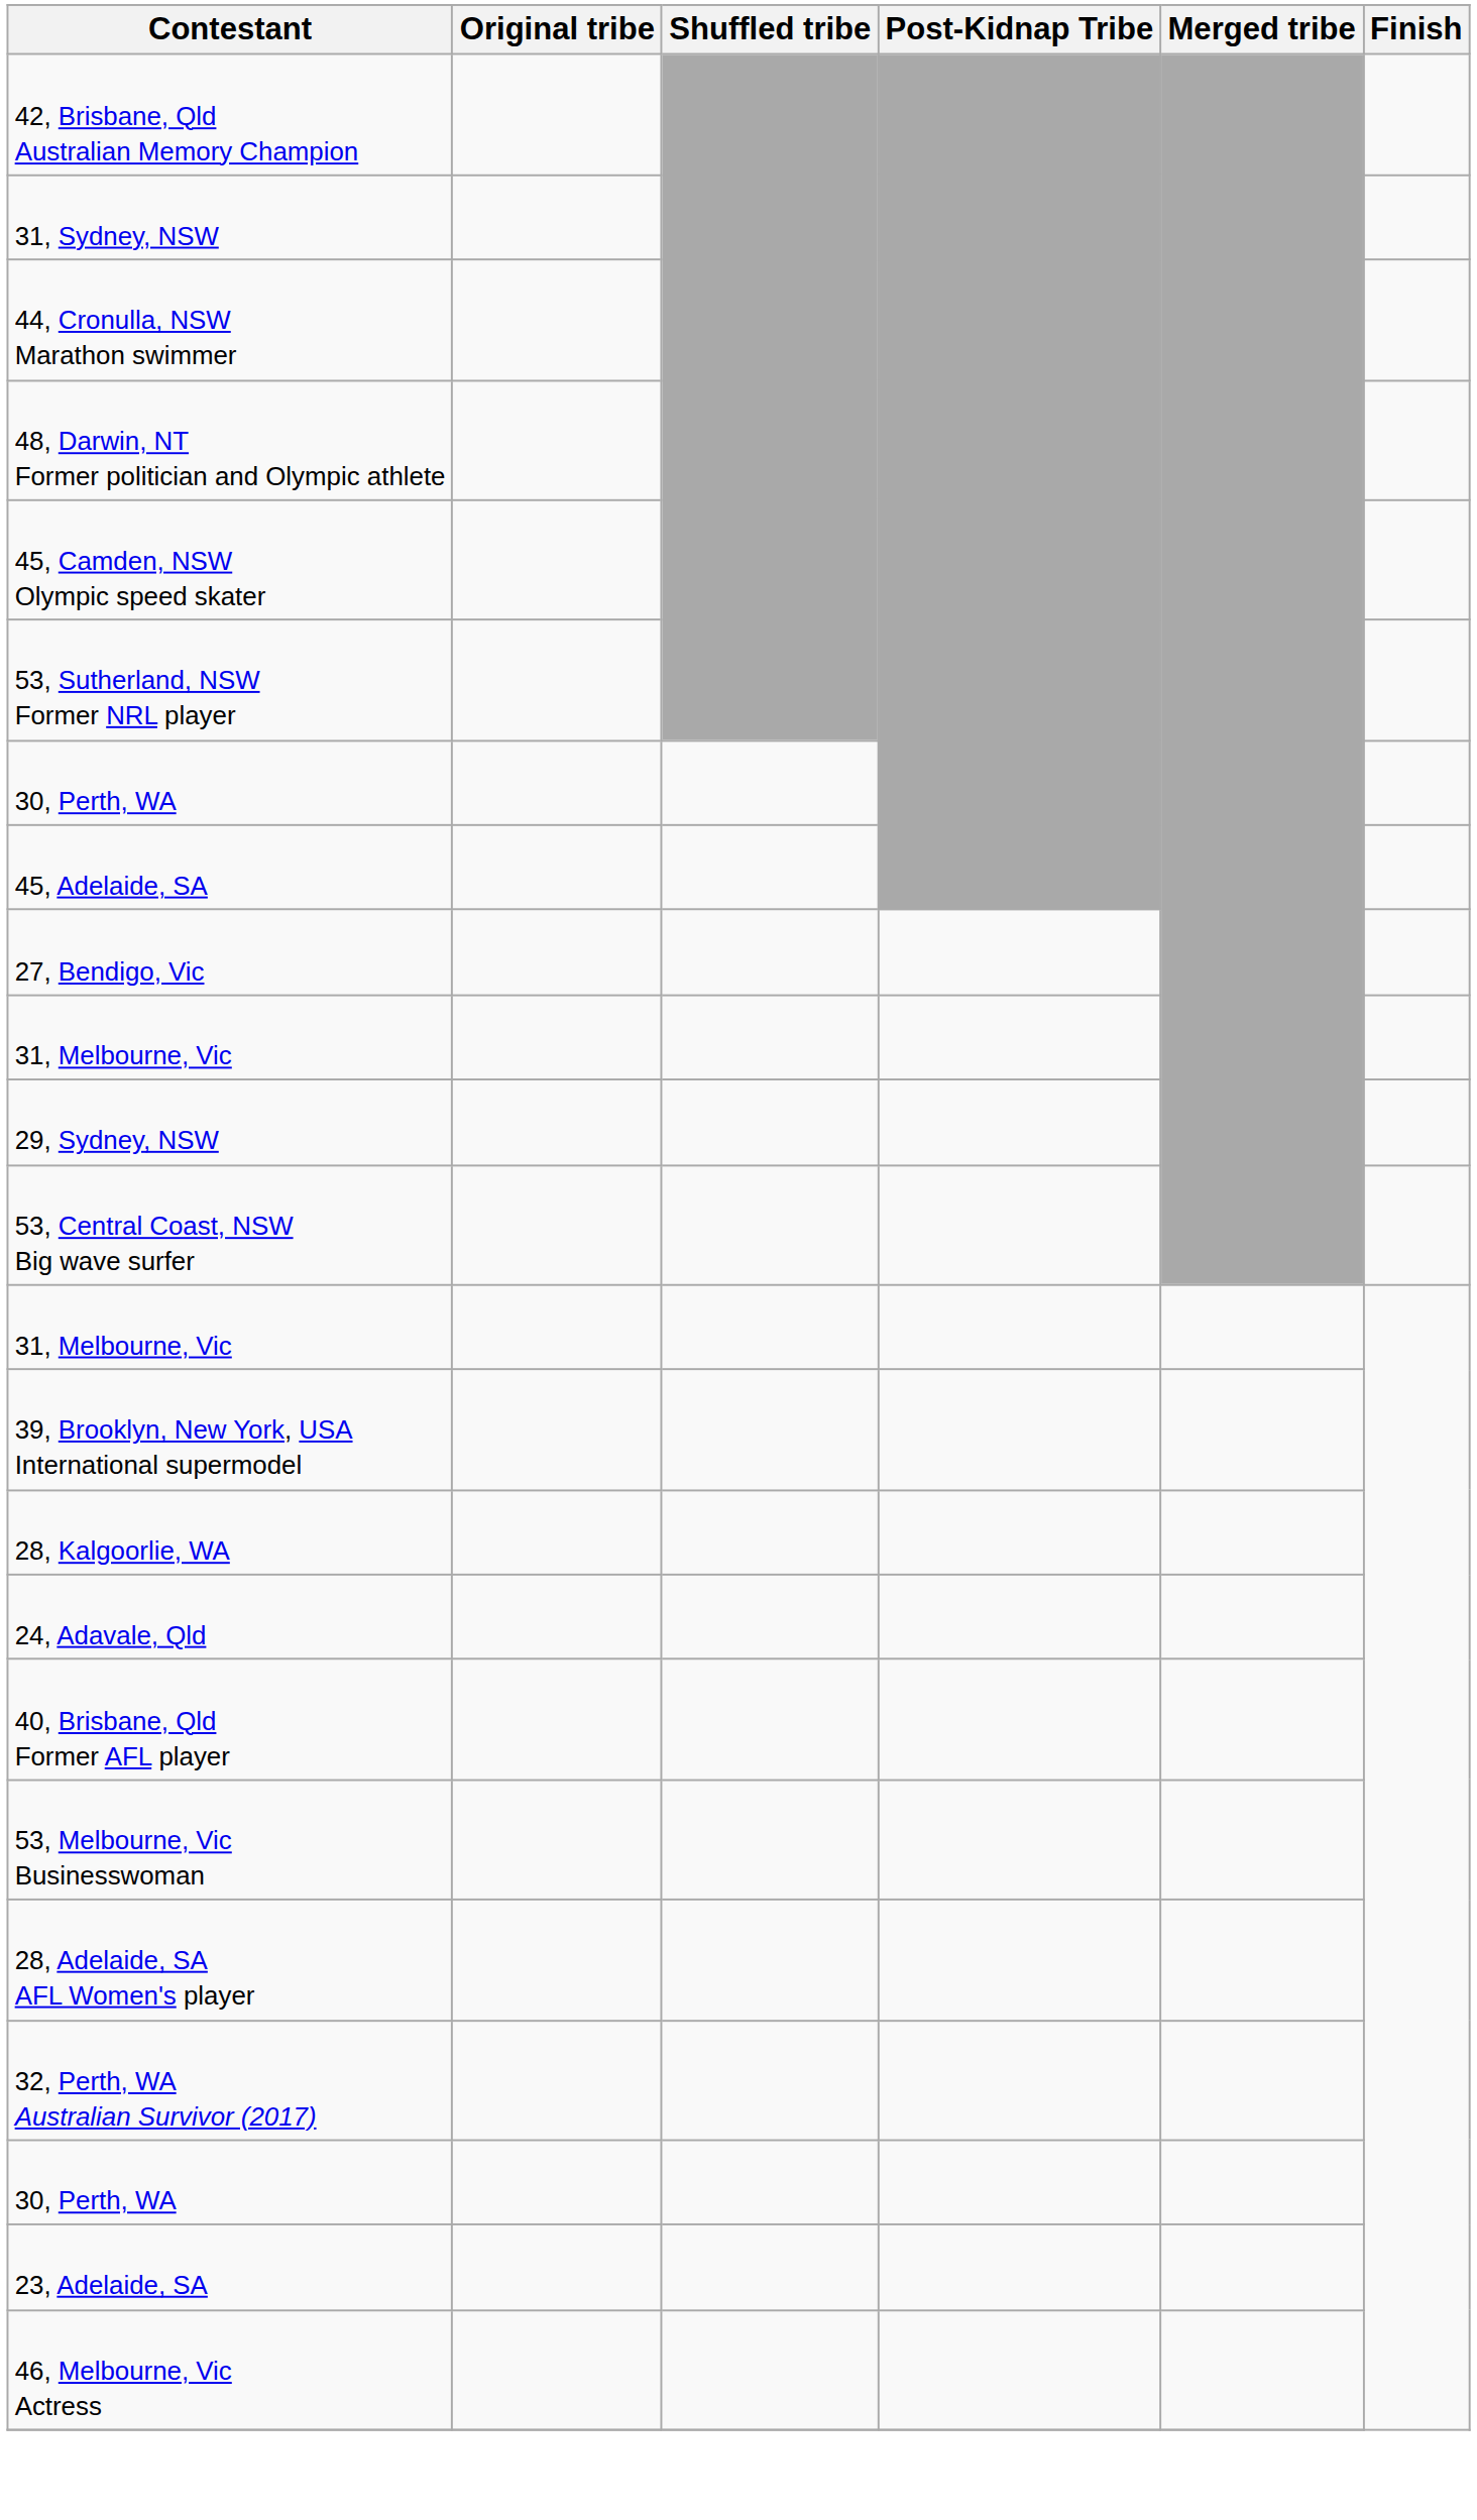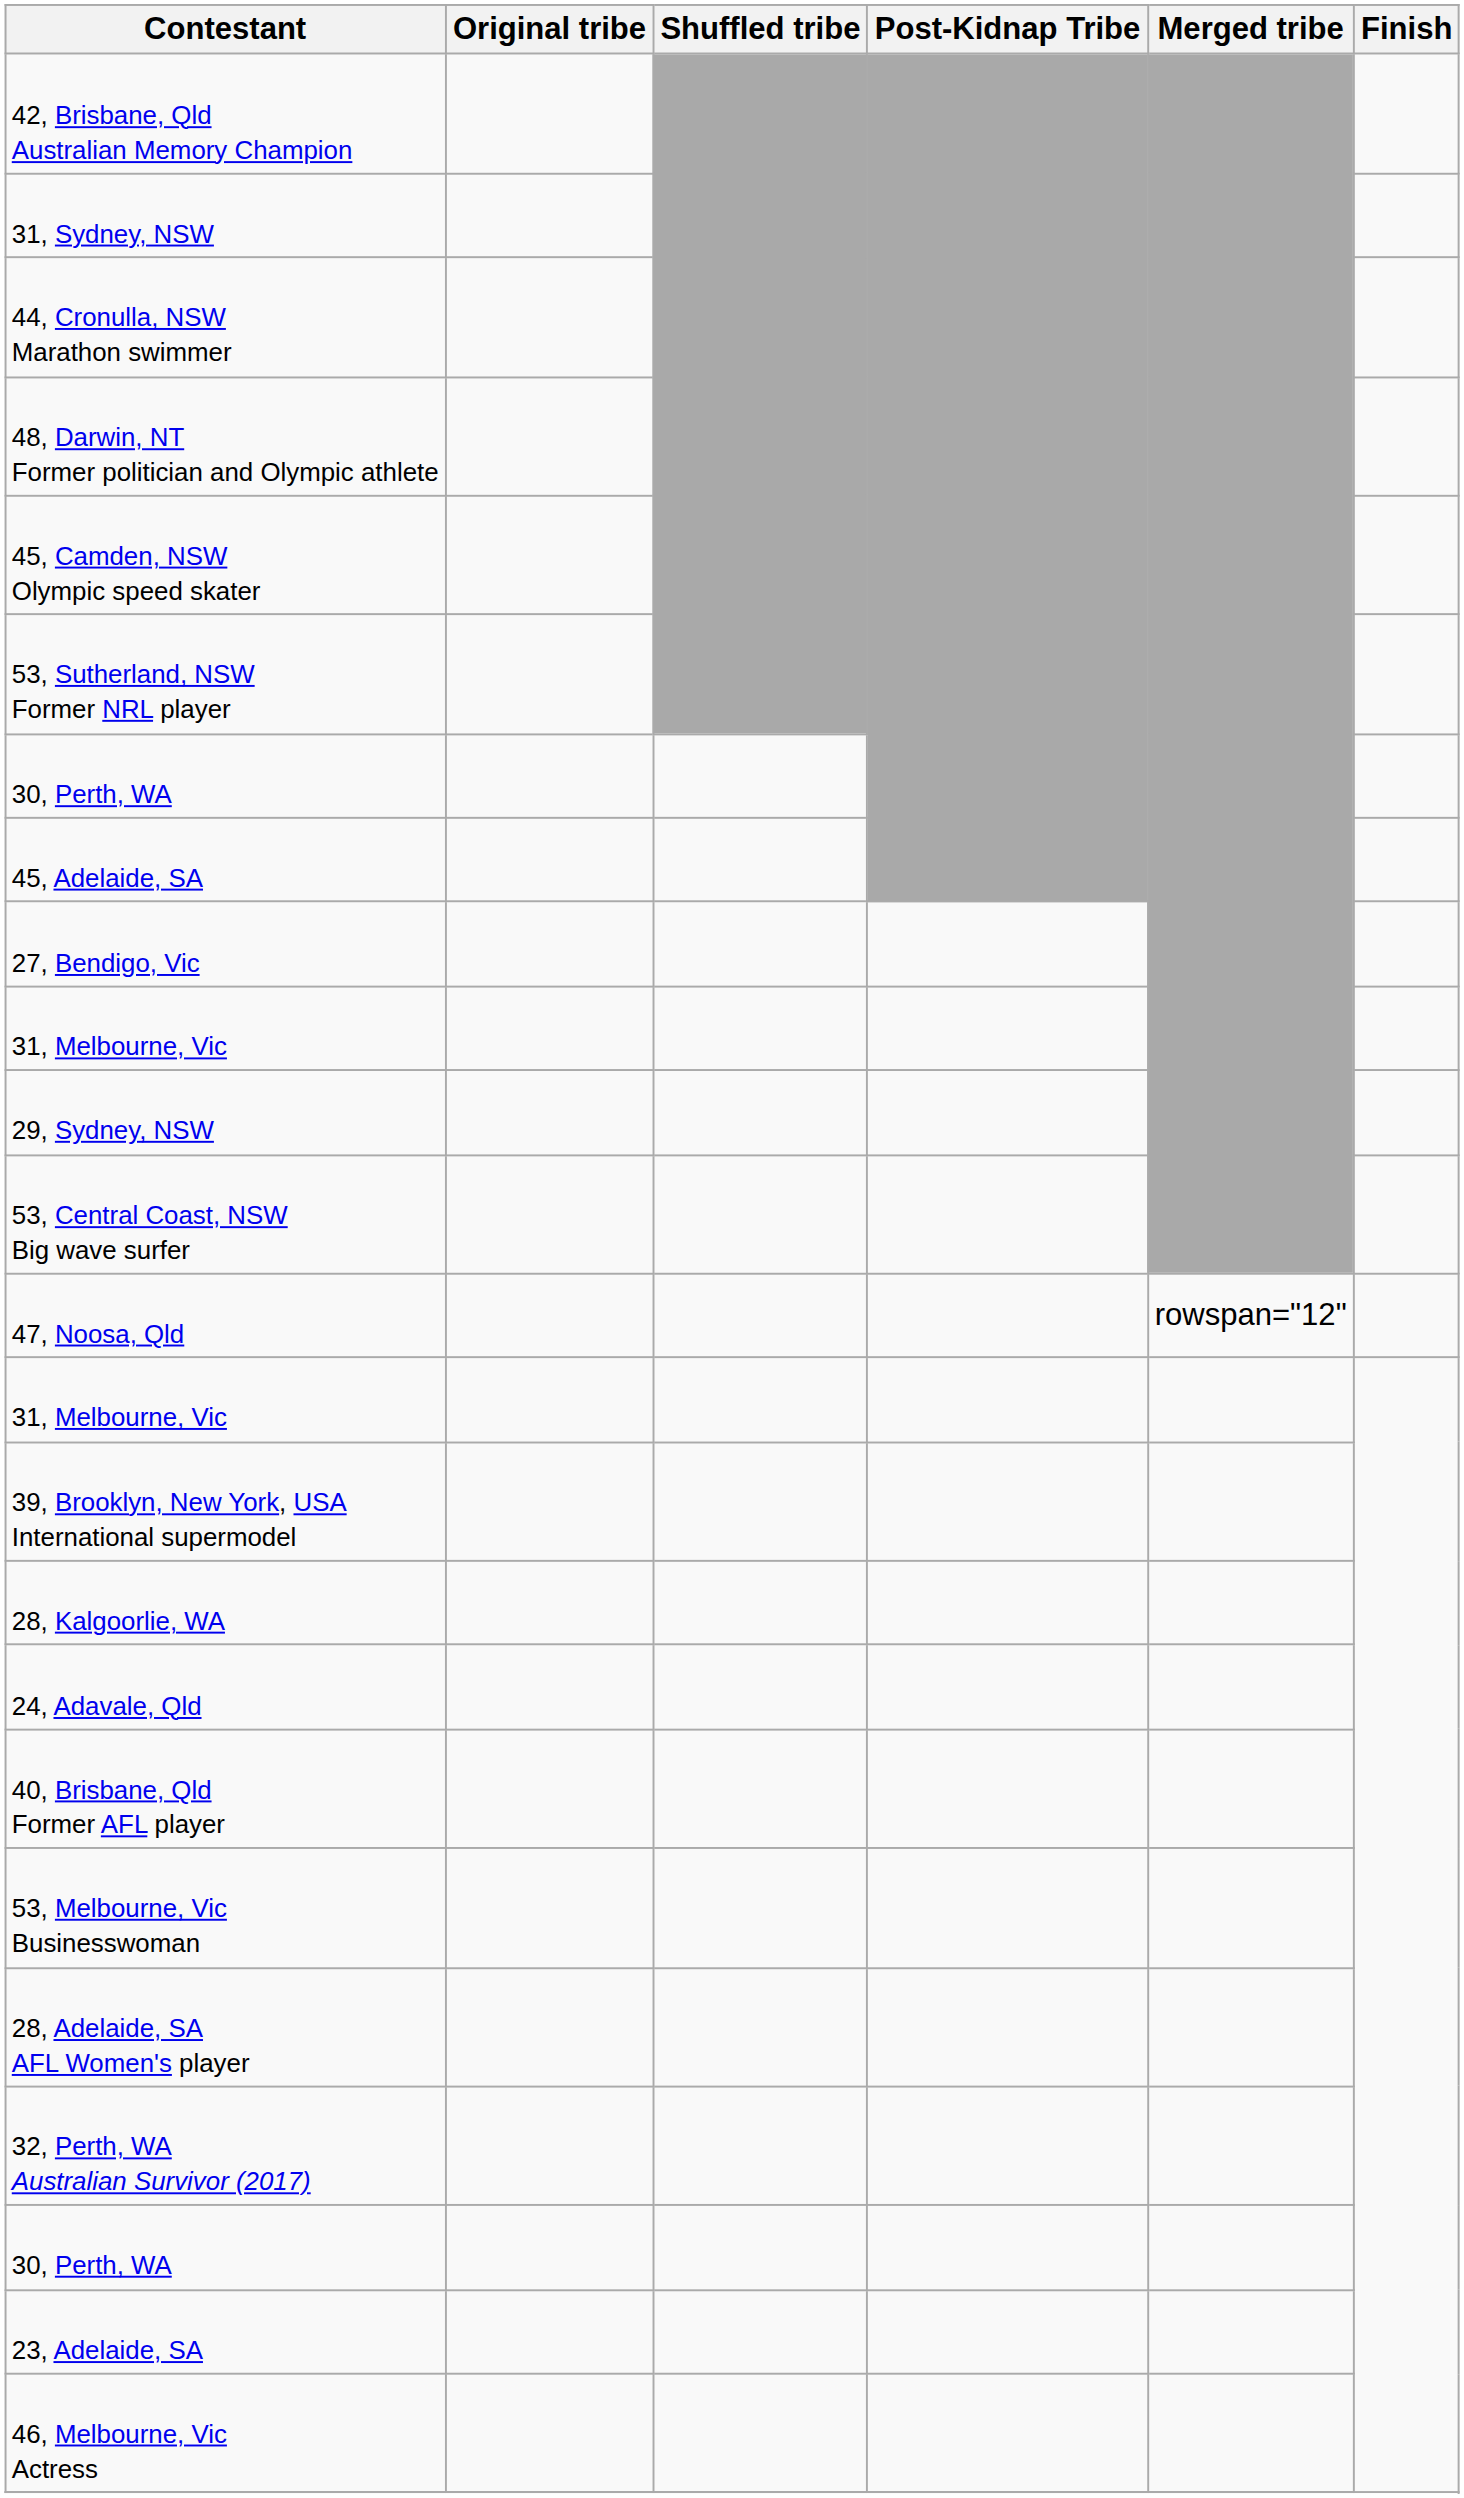+ row: 47, Noosa, Qld | rowspan="12"
